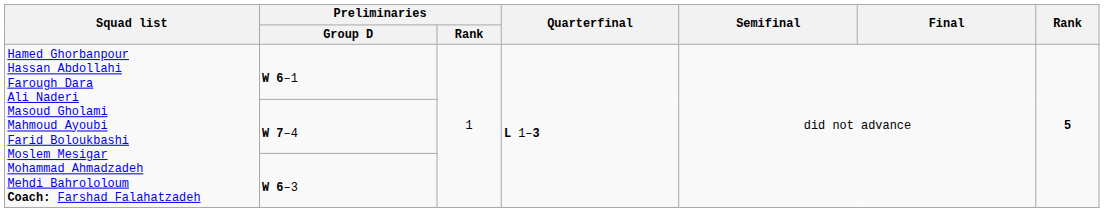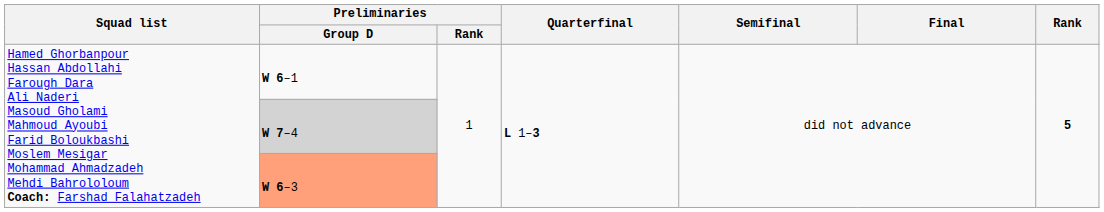W 7–4 | Preliminaries / Group D: no background -> lightgrey background
W 6–3 | Preliminaries / Group D: no background -> lightsalmon background
